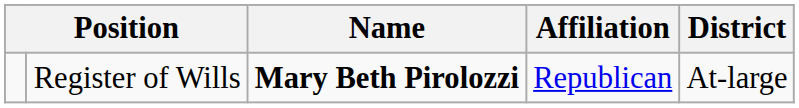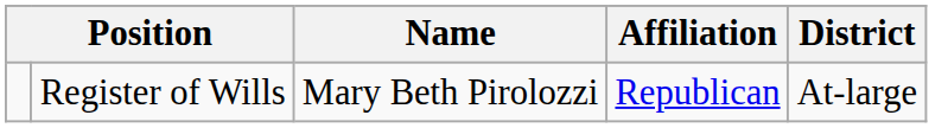Register of Wills | Name: bold -> normal
